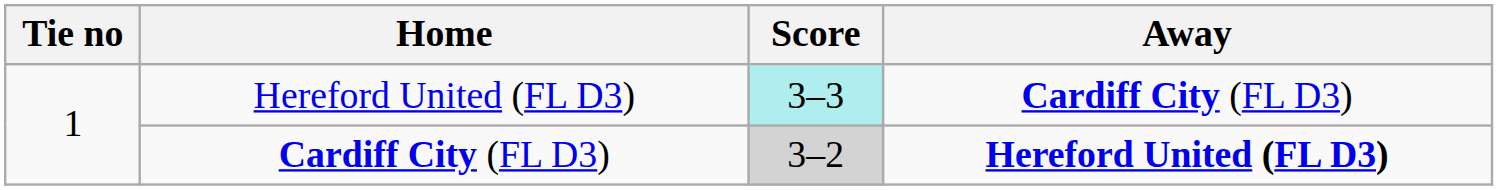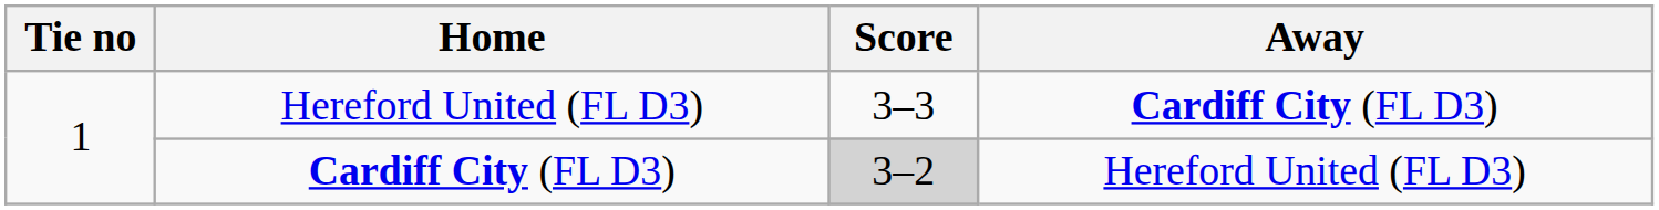row 2 | Score: paleturquoise background -> no background
row 3 | Away: bold -> normal
